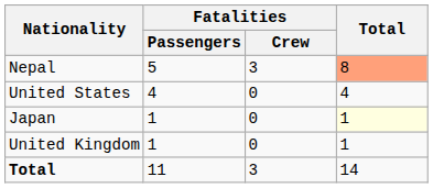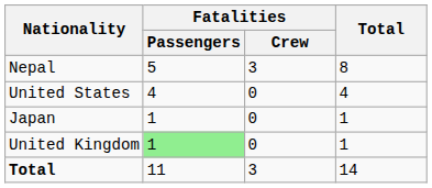Nepal | Total: lightsalmon background -> no background
Japan | Total: lightyellow background -> no background
United Kingdom | Fatalities / Passengers: no background -> lightgreen background
